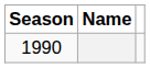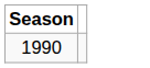- column: Name
